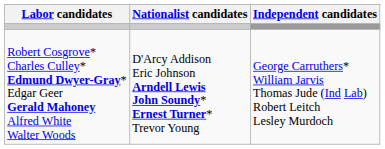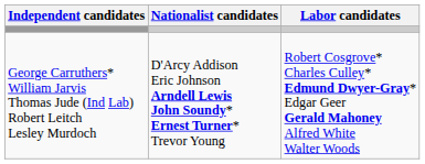columns swapped: Labor candidates <-> Independent candidates
